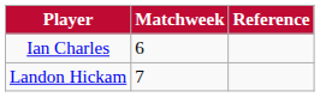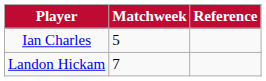Ian Charles | Matchweek: 6 -> 5
